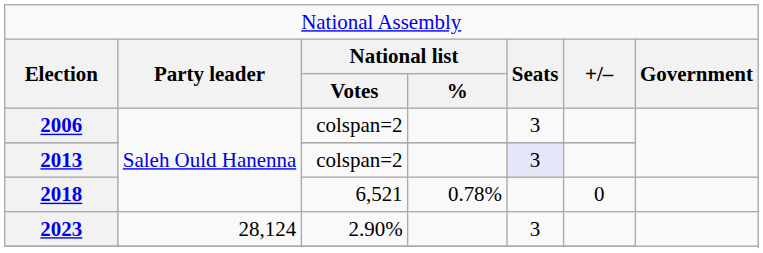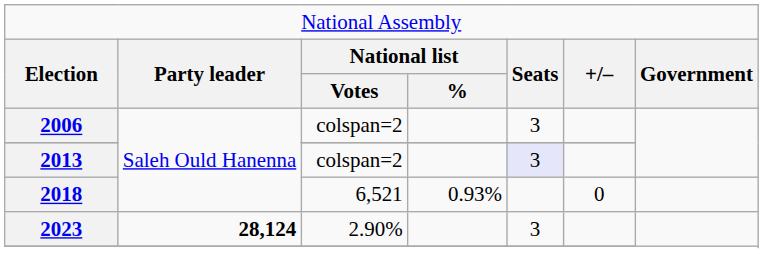2018 | column 4: 0.78% -> 0.93%
2023 | column 2: normal -> bold
